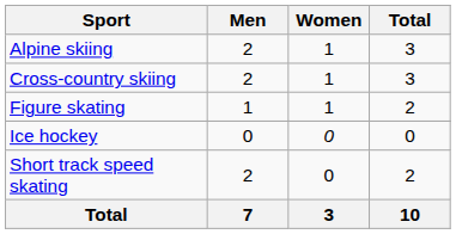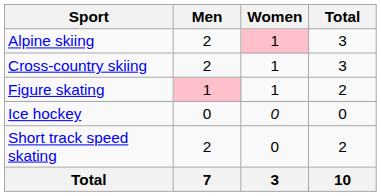Alpine skiing | Women: no background -> pink background
Figure skating | Men: no background -> pink background
